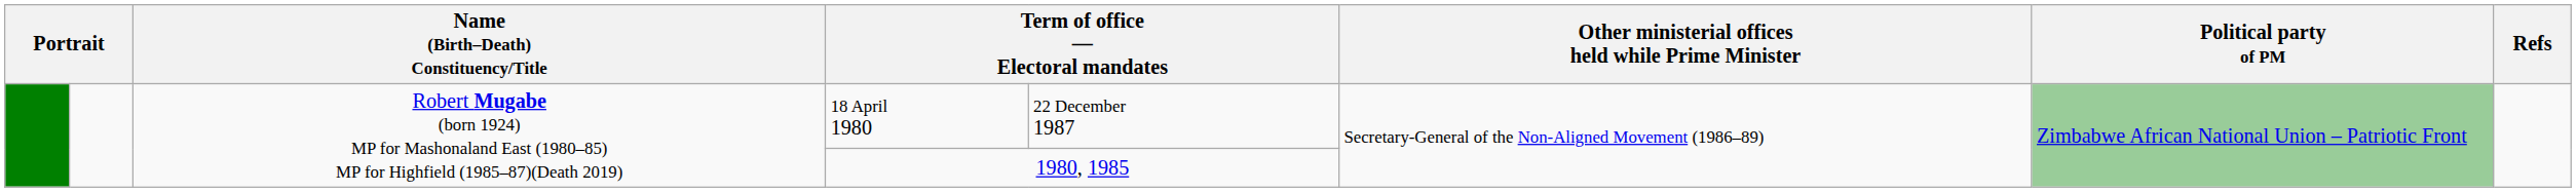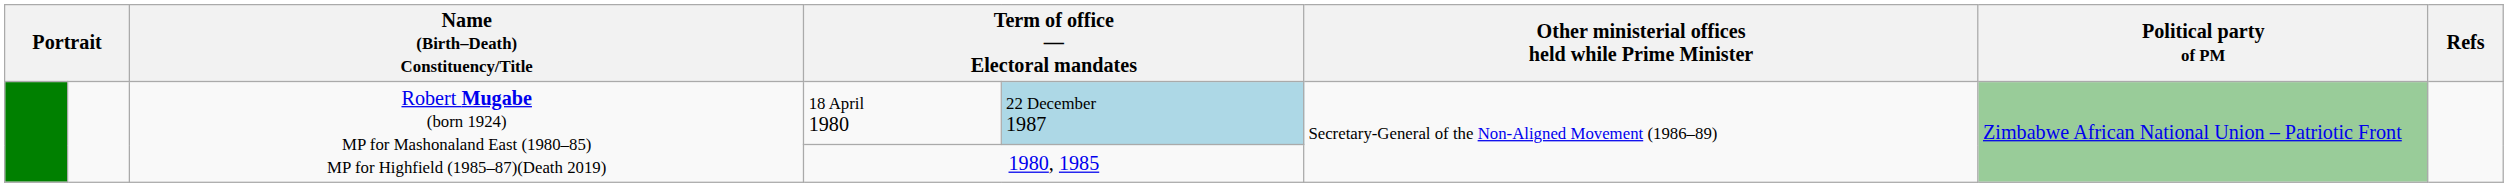18 April 1980 | column 5: no background -> lightblue background
